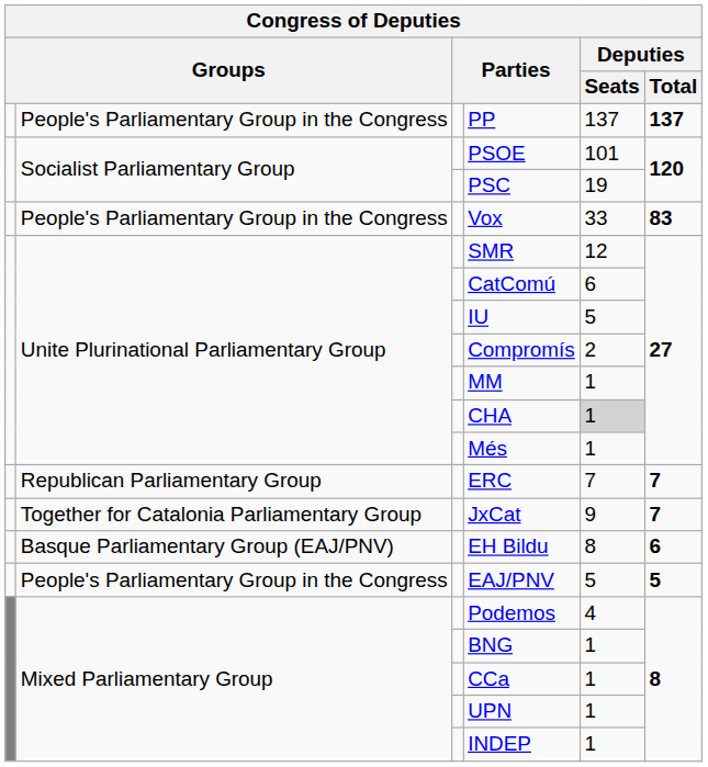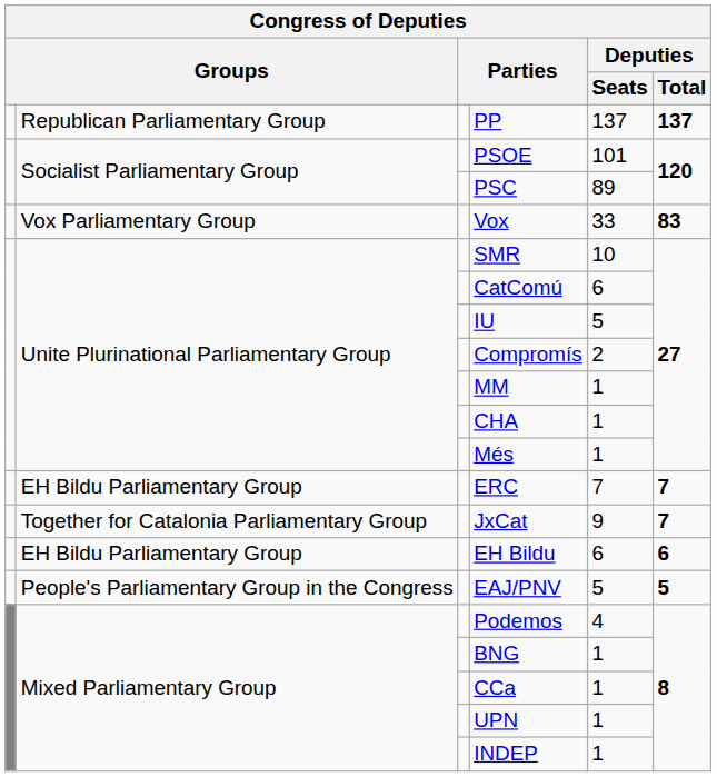PP | column 2: People's Parliamentary Group in the Congress -> Republican Parliamentary Group
PSC | Deputies / Seats: 19 -> 89
Vox | column 2: People's Parliamentary Group in the Congress -> Vox Parliamentary Group
SMR | Deputies / Seats: 12 -> 10
CHA | Deputies / Seats: lightgrey background -> no background
ERC | column 2: Republican Parliamentary Group -> EH Bildu Parliamentary Group
EH Bildu | column 2: Basque Parliamentary Group (EAJ/PNV) -> EH Bildu Parliamentary Group
EH Bildu | Deputies / Seats: 8 -> 6
